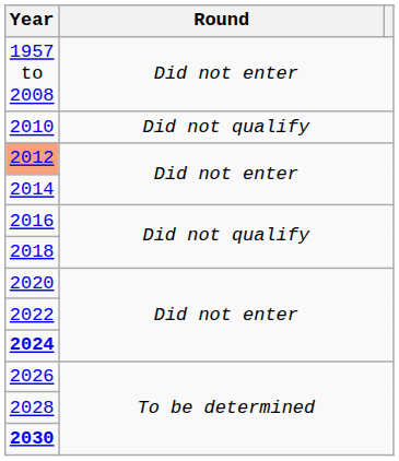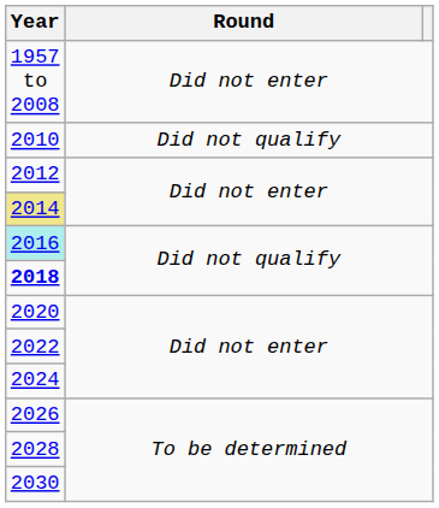2012 | Year: lightsalmon background -> no background
2014 | Year: no background -> khaki background
2016 | Year: no background -> paleturquoise background
2018 | Year: normal -> bold
2024 | Year: bold -> normal
2030 | Year: bold -> normal
